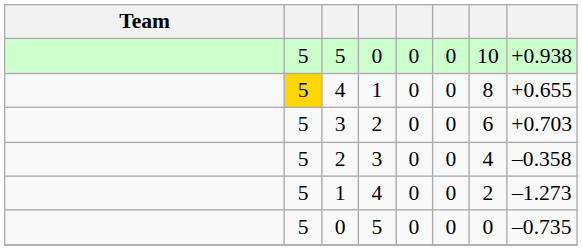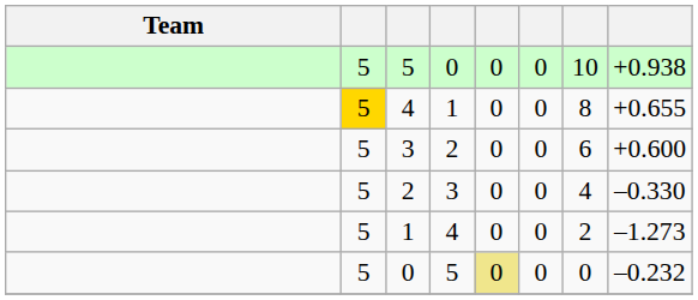row 4 | column 8: +0.703 -> +0.600
row 5 | column 8: –0.358 -> –0.330
row 7 | column 5: no background -> khaki background
row 7 | column 8: –0.735 -> –0.232
